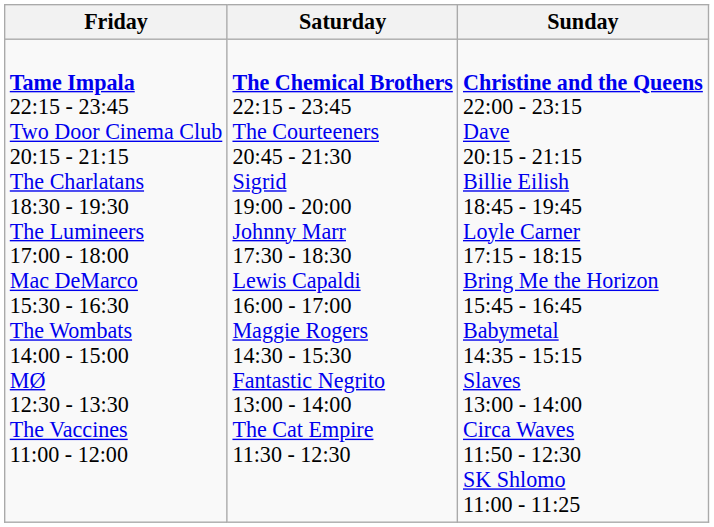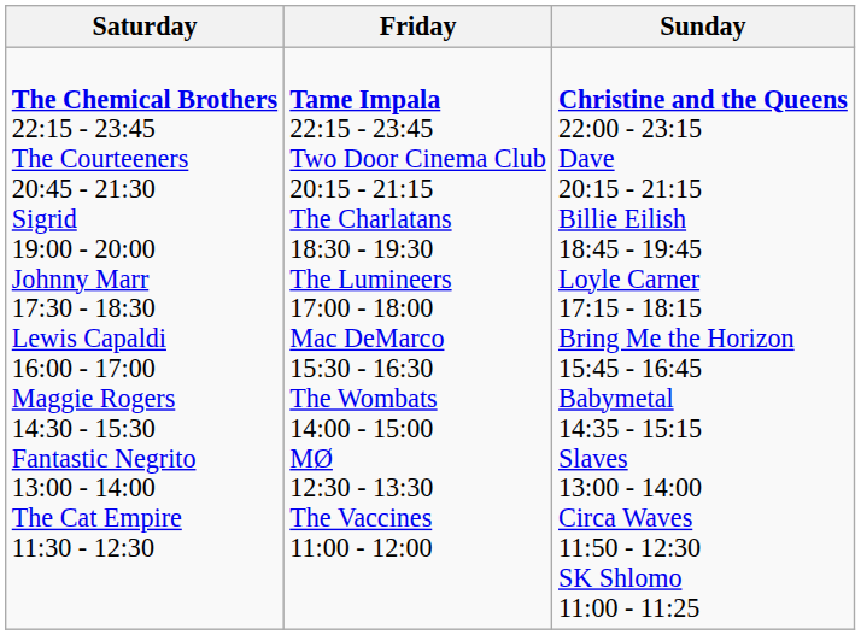columns swapped: Friday <-> Saturday
